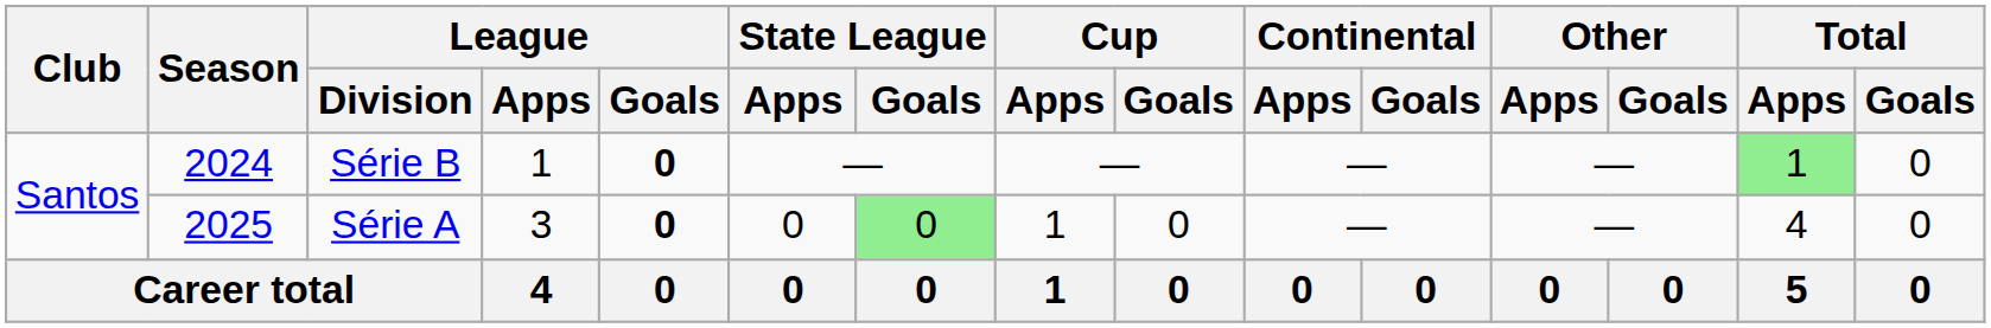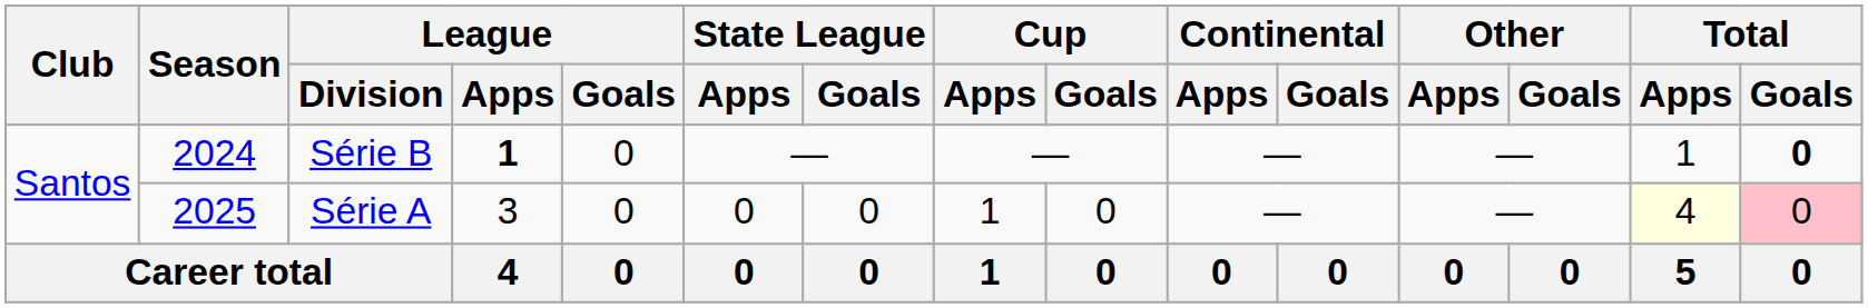Série B | League / Apps: normal -> bold
Série B | League / Goals: bold -> normal
Série B | Total / Apps: lightgreen background -> no background
Série B | Total / Goals: normal -> bold
Série A | League / Goals: bold -> normal
Série A | State League / Goals: lightgreen background -> no background
Série A | Total / Apps: no background -> lightyellow background
Série A | Total / Goals: no background -> pink background
